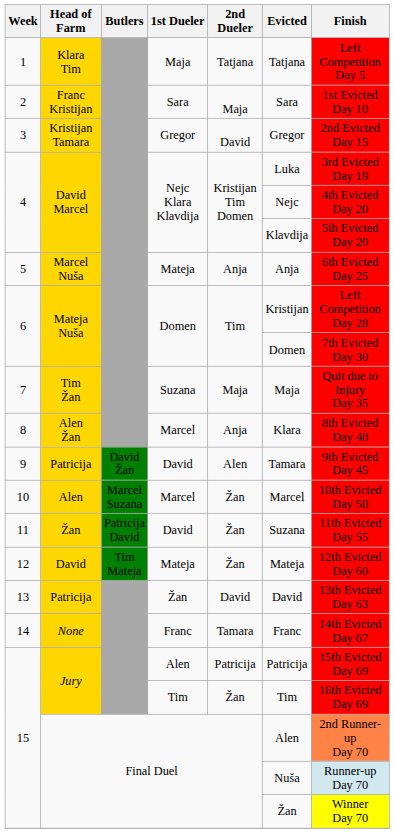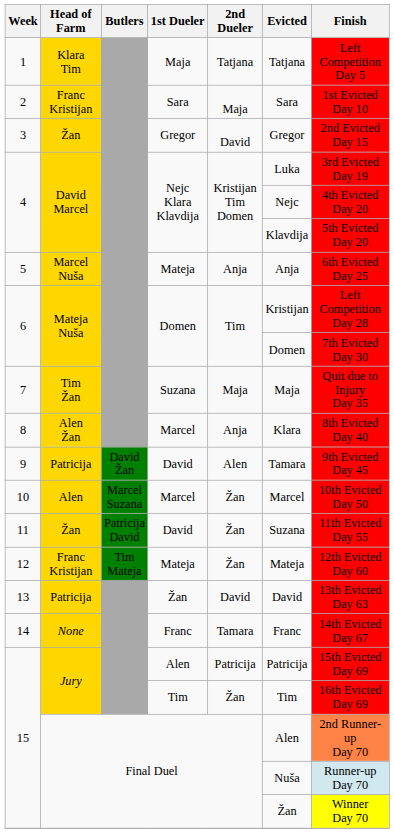3 | Head of Farm: Kristijan Tamara -> Žan
12 | Head of Farm: David -> Franc Kristijan
